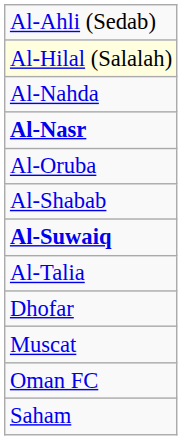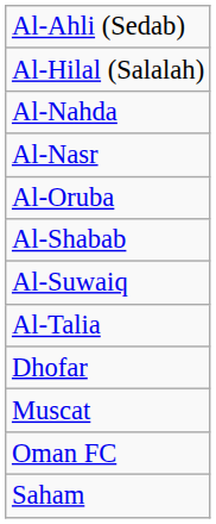row 2 | column 1: lightyellow background -> no background
row 4 | column 1: bold -> normal
row 7 | column 1: bold -> normal
